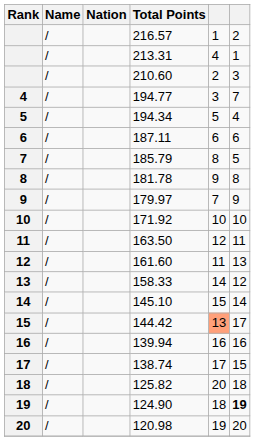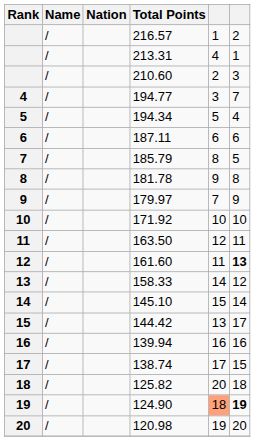161.60 | column 6: normal -> bold
144.42 | column 5: lightsalmon background -> no background
124.90 | column 5: no background -> lightsalmon background
